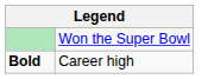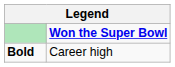row 2 | column 2: normal -> bold
